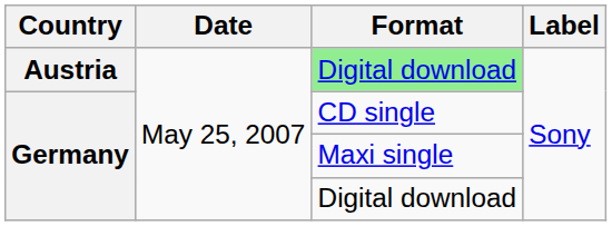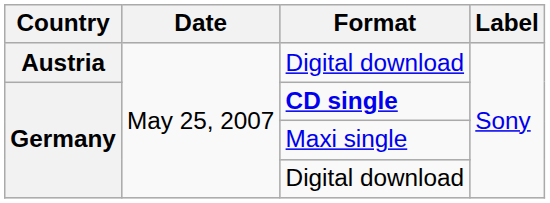Austria / Digital download | Format: lightgreen background -> no background
CD single | Format: normal -> bold
